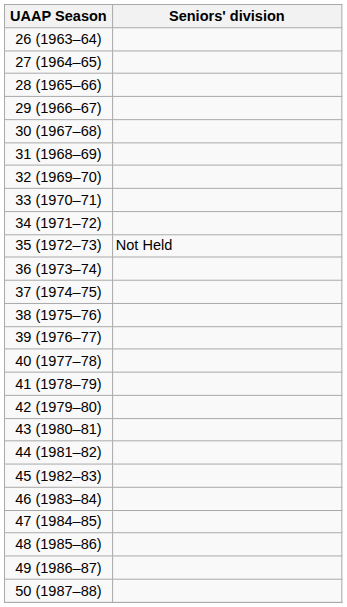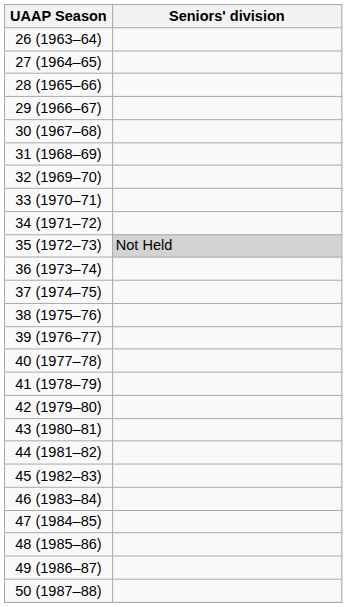35 (1972–73) | Seniors' division: no background -> lightgrey background
